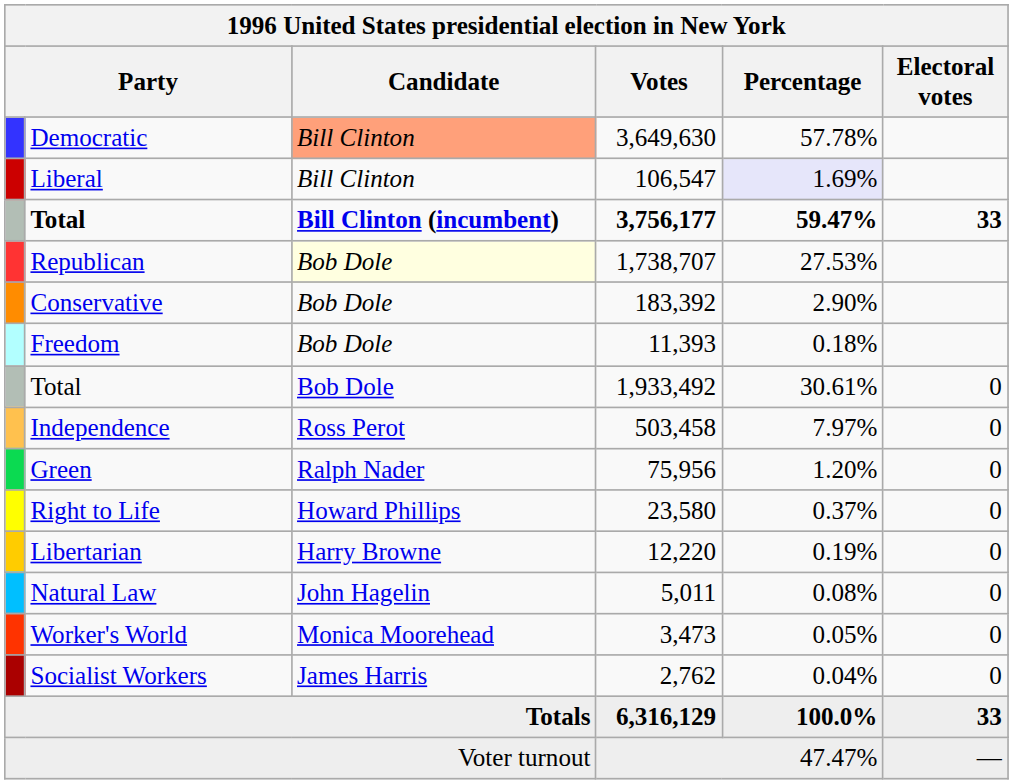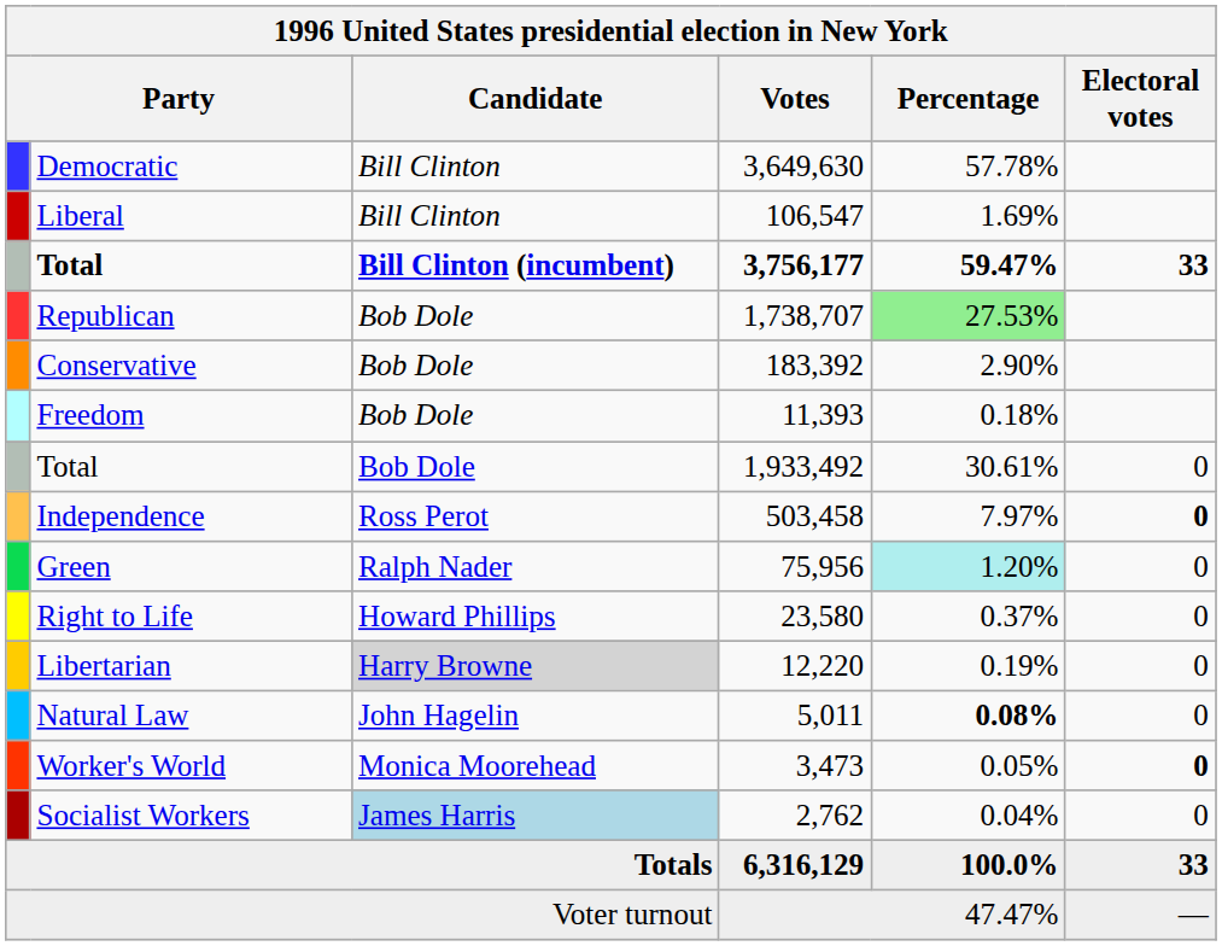Democratic | Candidate: lightsalmon background -> no background
Liberal | Percentage: lavender background -> no background
Republican | Candidate: lightyellow background -> no background
Republican | Percentage: no background -> lightgreen background
Independence | Electoral votes: normal -> bold
Green | Percentage: no background -> paleturquoise background
Libertarian | Candidate: no background -> lightgrey background
Natural Law | Percentage: normal -> bold
Worker's World | Electoral votes: normal -> bold
Socialist Workers | Candidate: no background -> lightblue background
